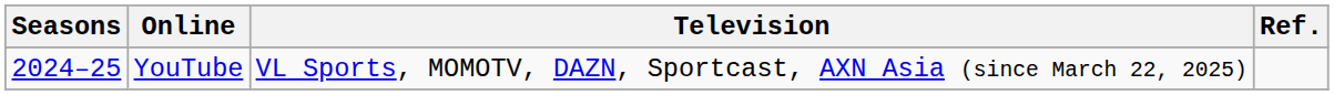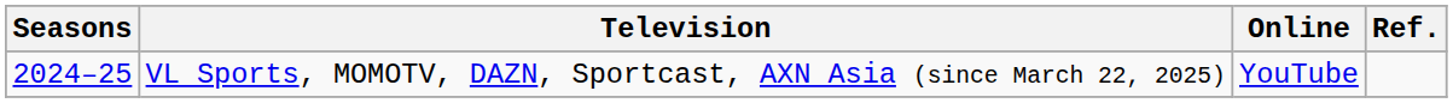columns swapped: Television <-> Online
